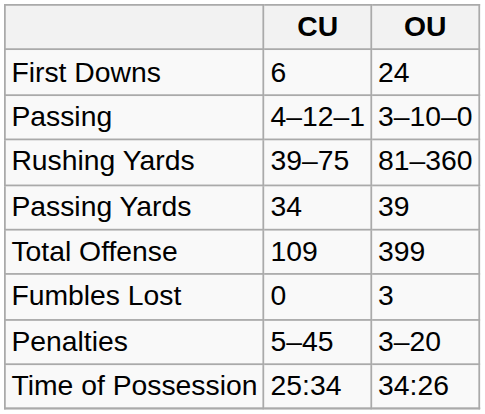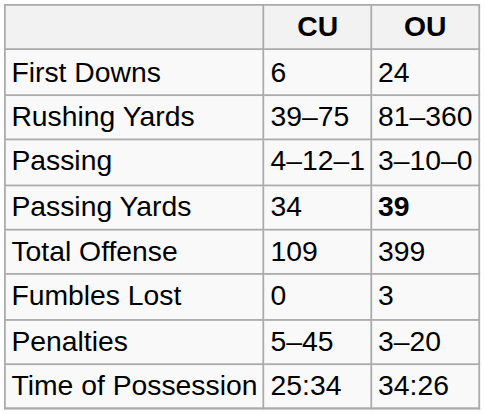rows swapped: Rushing Yards <-> Passing
Passing Yards | OU: normal -> bold
